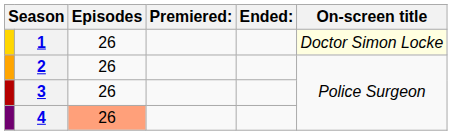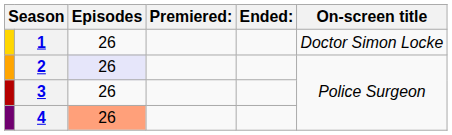1 | On-screen title: lightyellow background -> no background
2 | Episodes: no background -> lavender background
